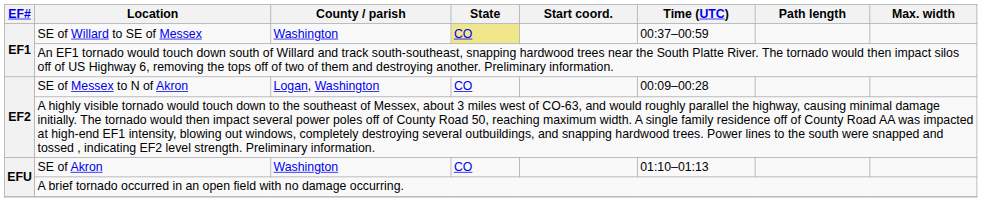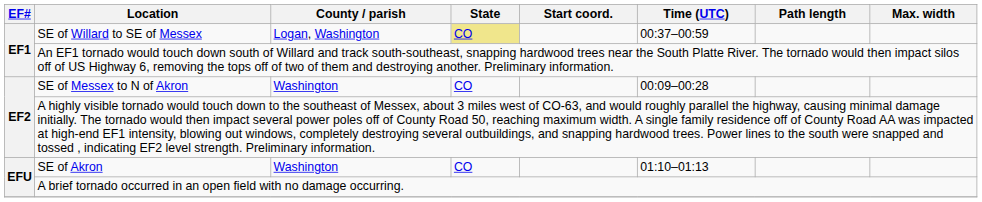SE of Willard to SE of Messex | County / parish: Washington -> Logan, Washington
SE of Messex to N of Akron | County / parish: Logan, Washington -> Washington
